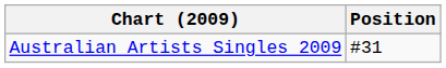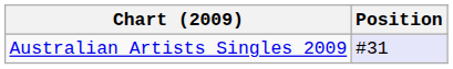Australian Artists Singles 2009 | Position: no background -> lavender background
